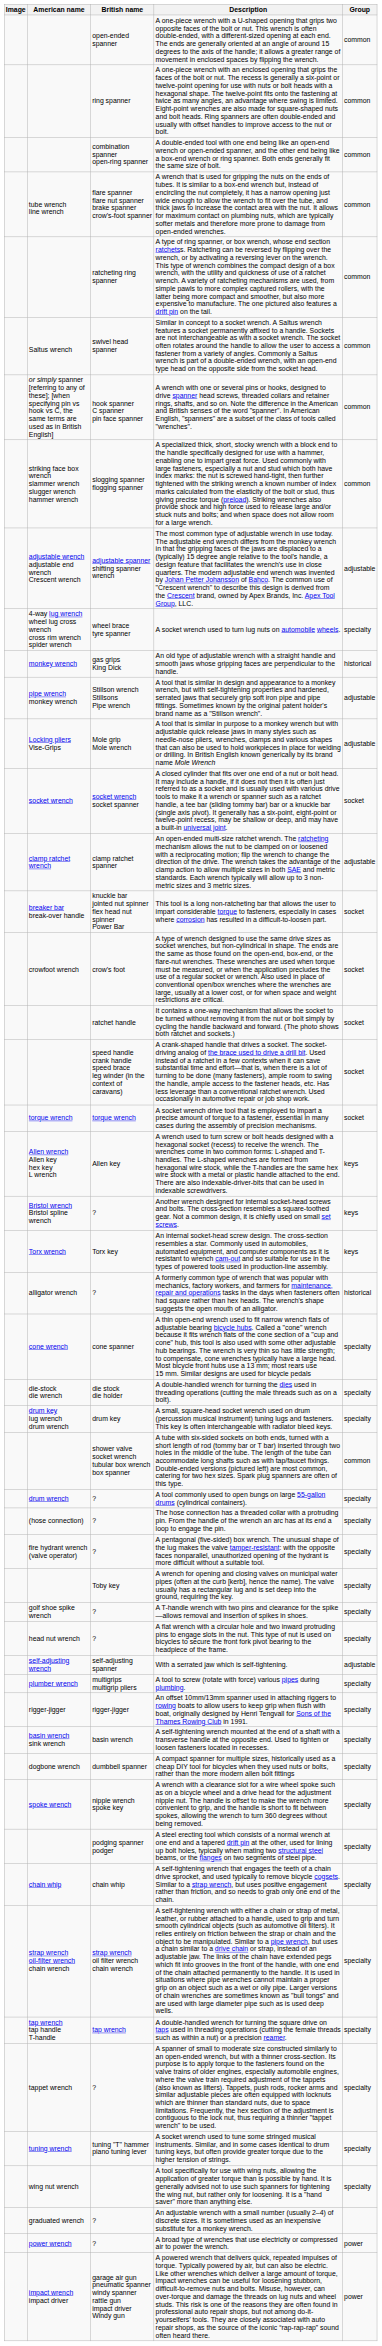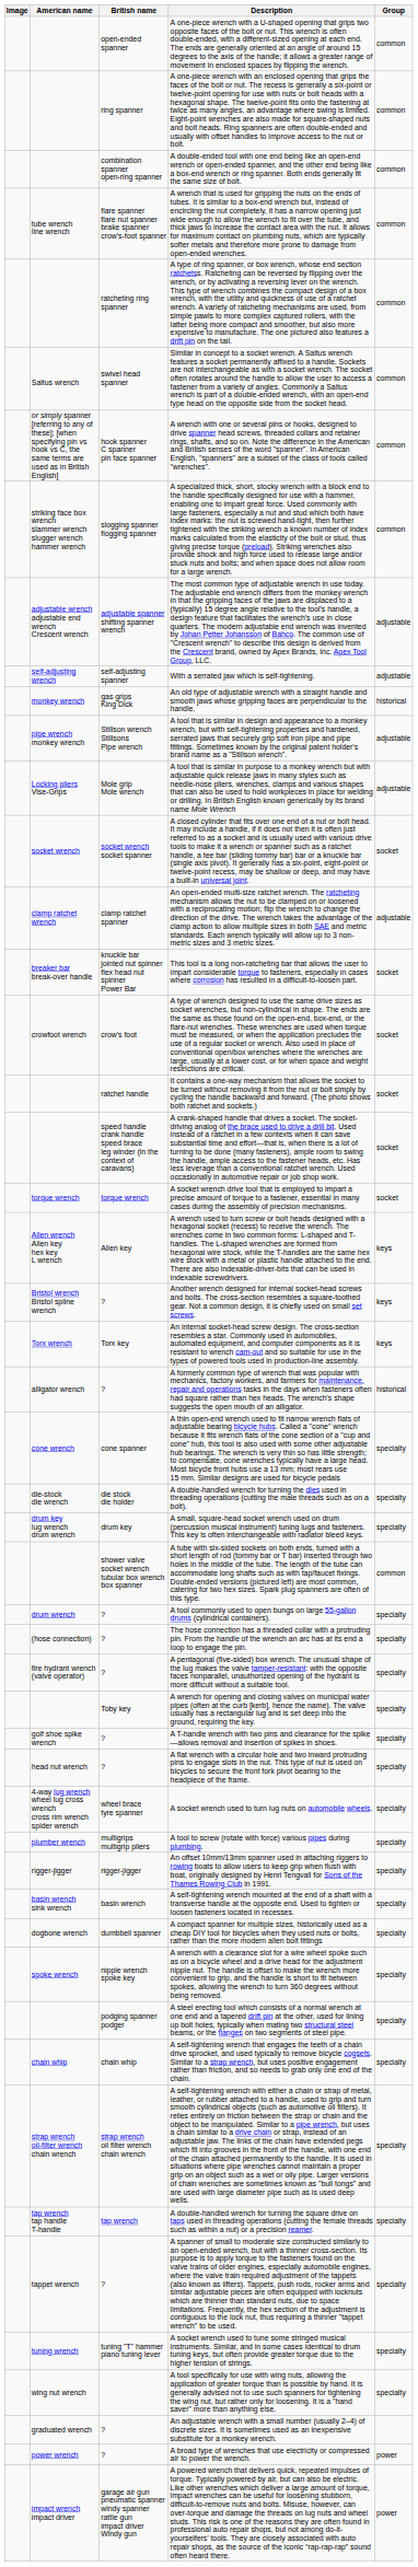rows swapped: With a serrated jaw which is self-tightening. <-> A socket wrench used to turn lug nuts on automobile wheels.
